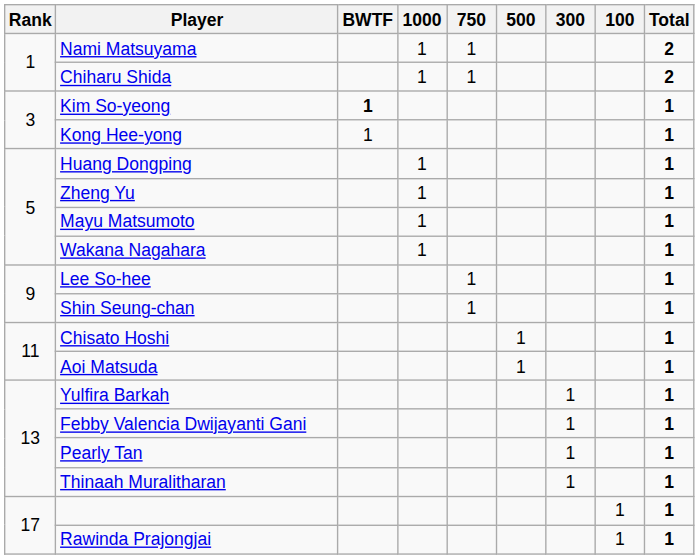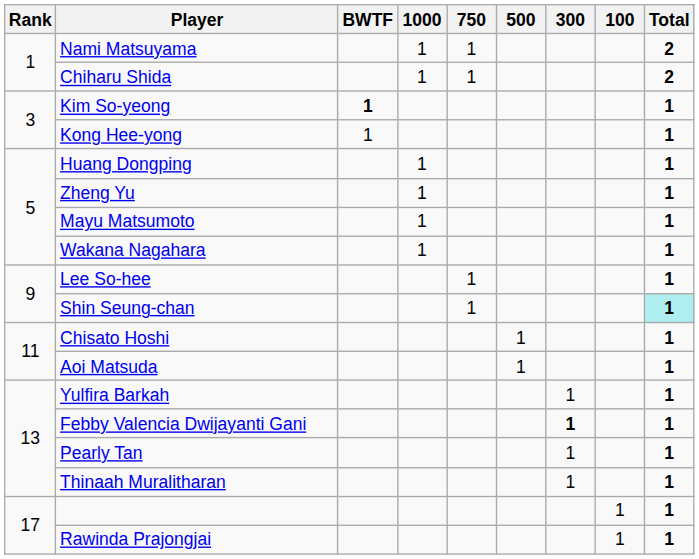Shin Seung-chan | Total: no background -> paleturquoise background
Febby Valencia Dwijayanti Gani | 300: normal -> bold
